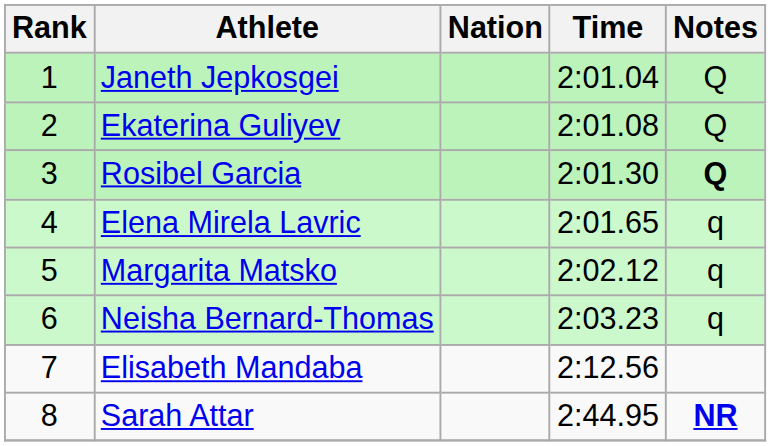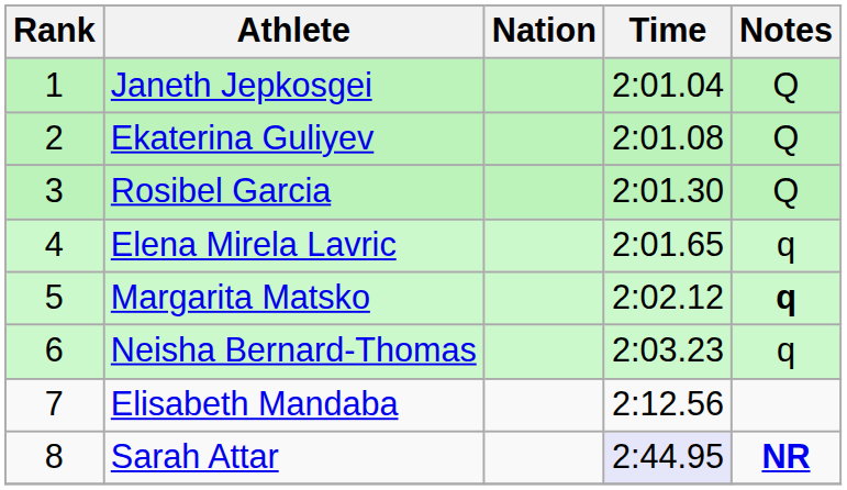Rosibel Garcia | Notes: bold -> normal
Margarita Matsko | Notes: normal -> bold
Sarah Attar | Time: no background -> lavender background
